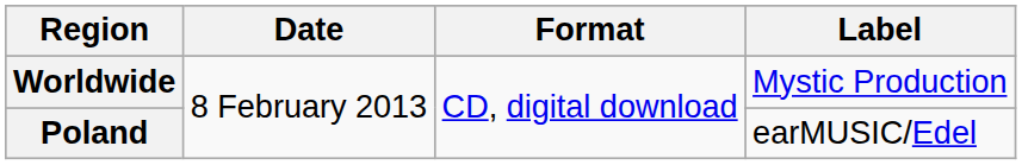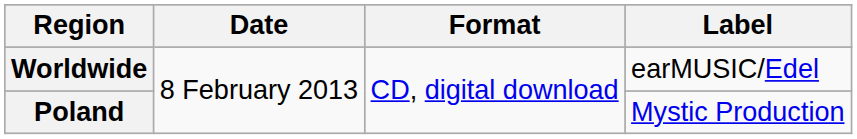Worldwide | Label: Mystic Production -> earMUSIC/Edel
Poland | Label: earMUSIC/Edel -> Mystic Production
